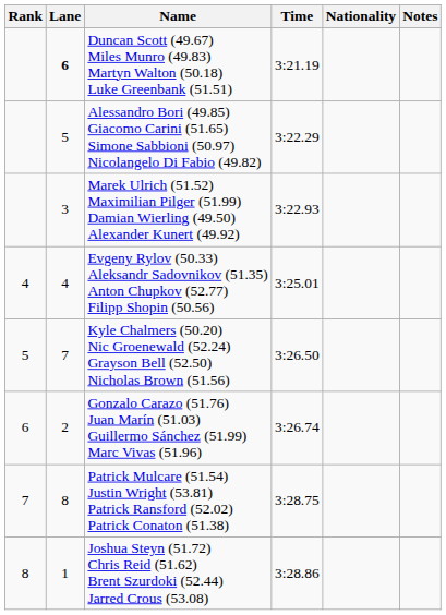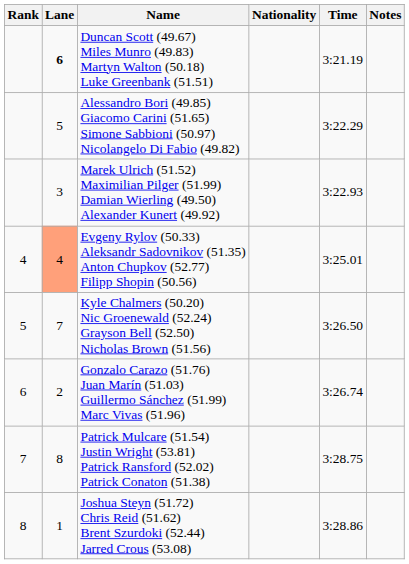columns swapped: Nationality <-> Time
row 5 | Lane: no background -> lightsalmon background
